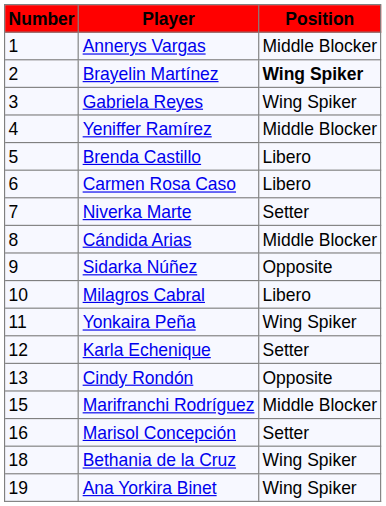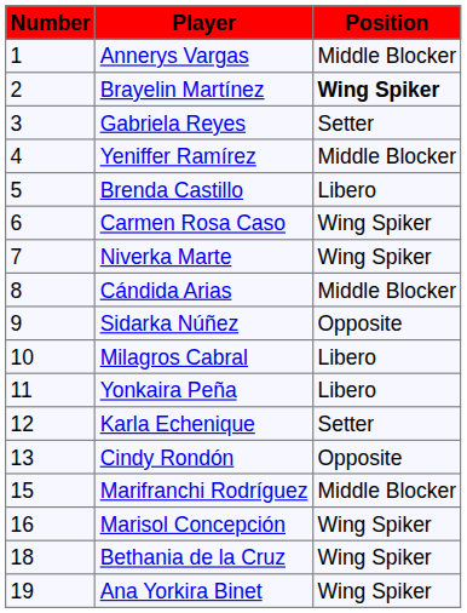Gabriela Reyes | Position: Wing Spiker -> Setter
Carmen Rosa Caso | Position: Libero -> Wing Spiker
Niverka Marte | Position: Setter -> Wing Spiker
Yonkaira Peña | Position: Wing Spiker -> Libero
Marisol Concepción | Position: Setter -> Wing Spiker
